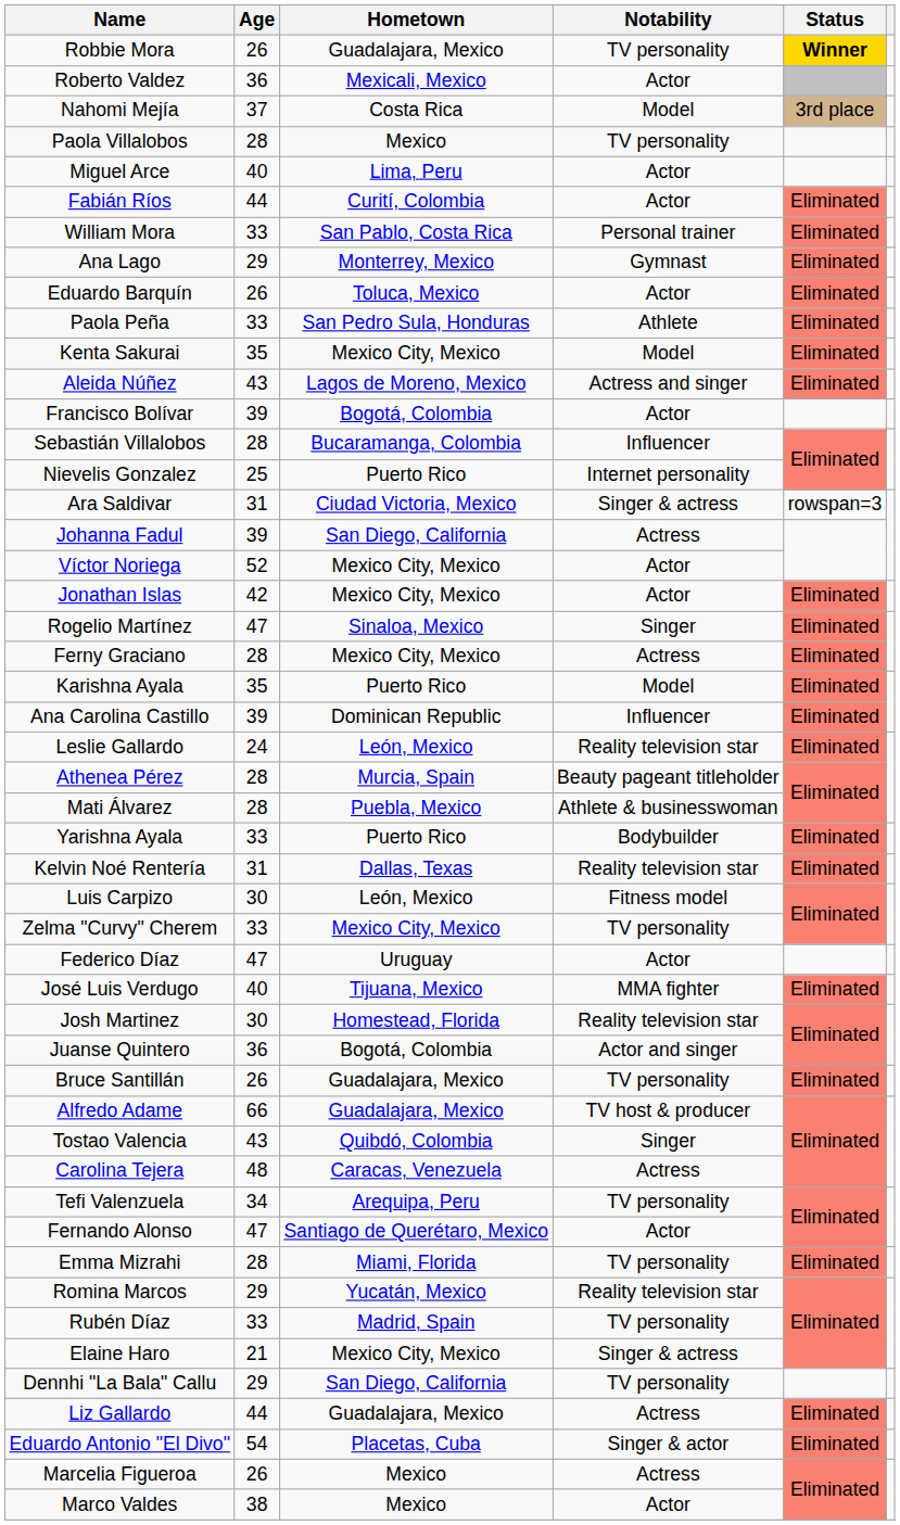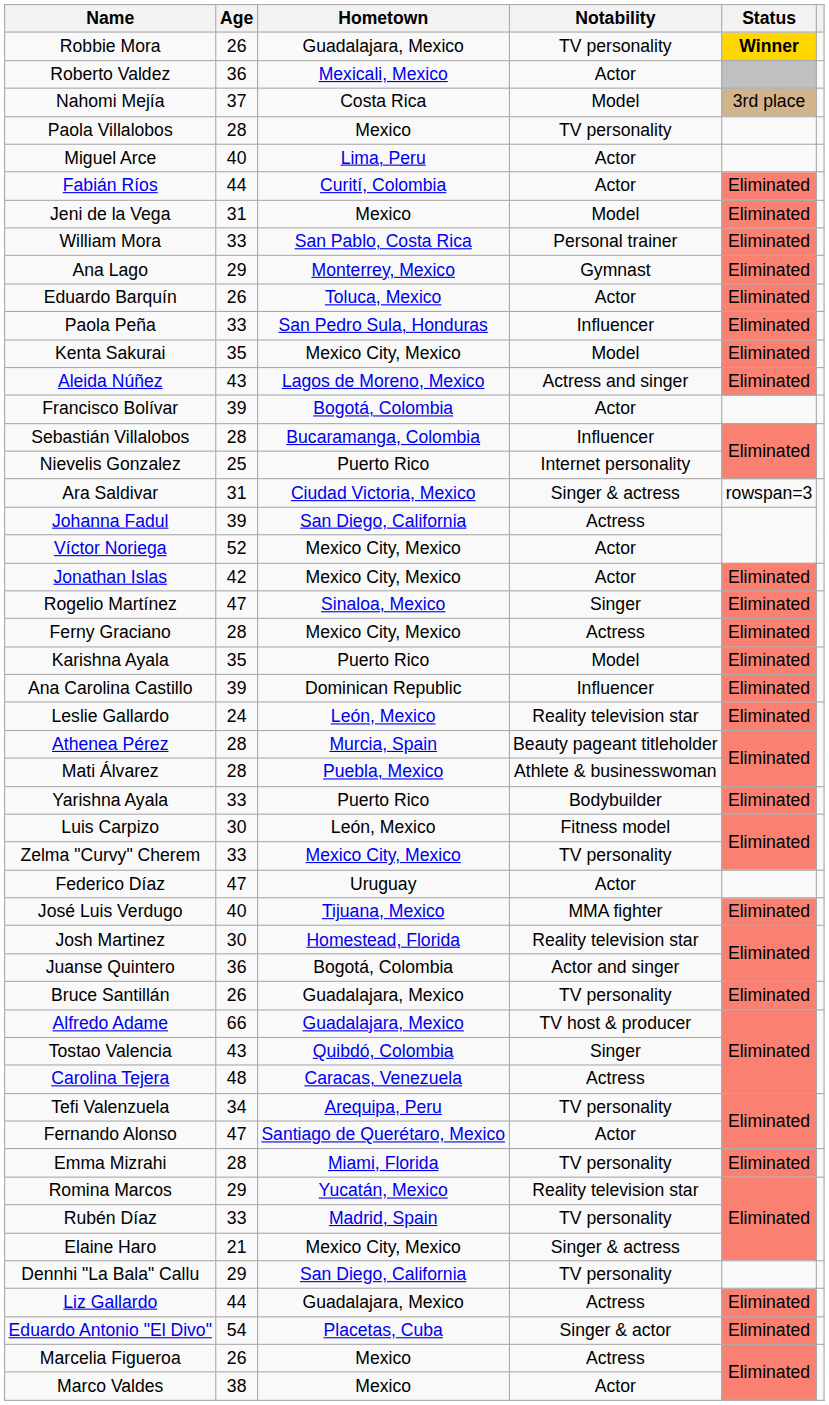+ row: Jeni de la Vega | 31 | Mexico | Model | Eliminated
Paola Peña | Notability: Athlete -> Influencer
- row: Kelvin Noé Rentería | 31 | Dallas, Texas | Reality television star | Eliminated
